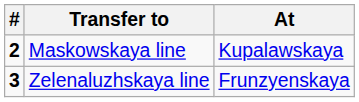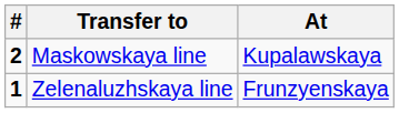Zelenaluzhskaya line | #: 3 -> 1
